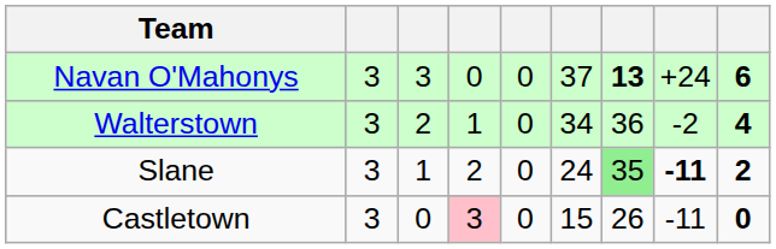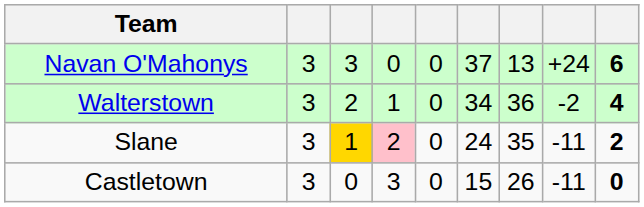Navan O'Mahonys | column 7: bold -> normal
Slane | column 3: no background -> gold background
Slane | column 4: no background -> pink background
Slane | column 7: lightgreen background -> no background
Slane | column 8: bold -> normal
Castletown | column 4: pink background -> no background
